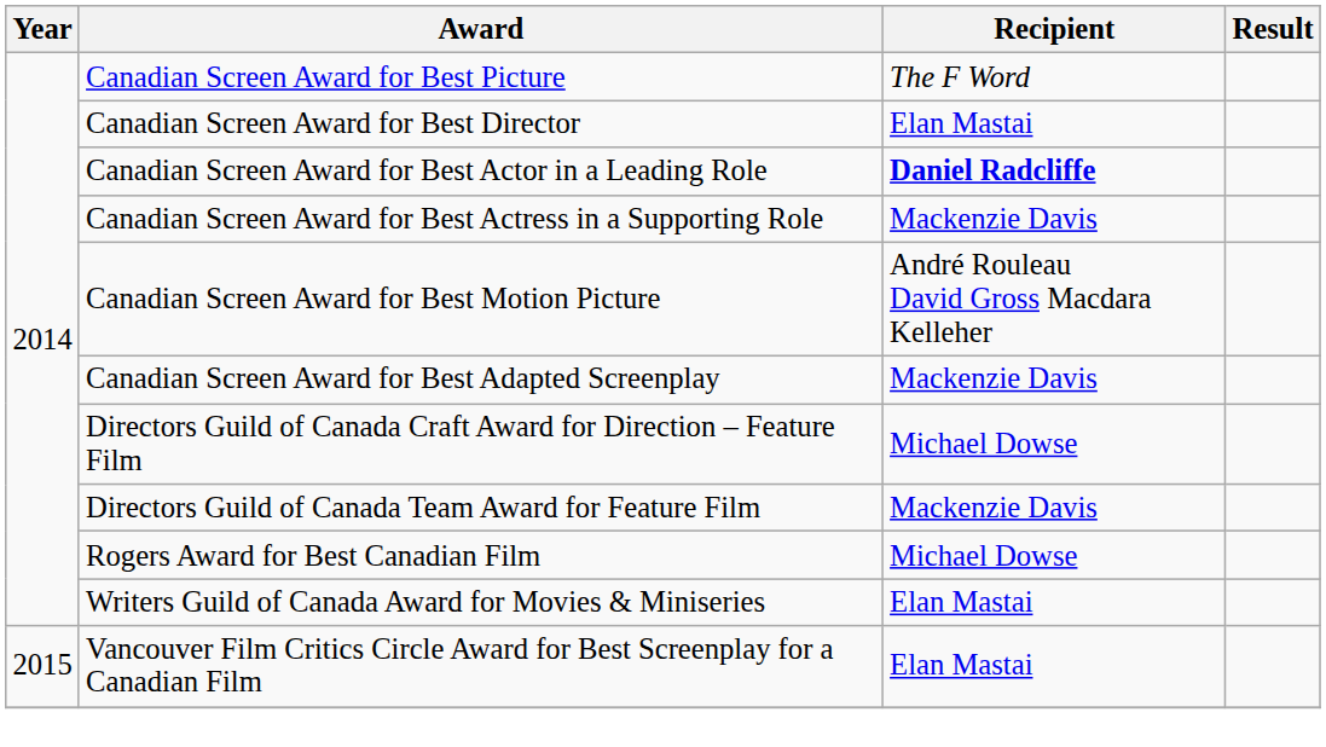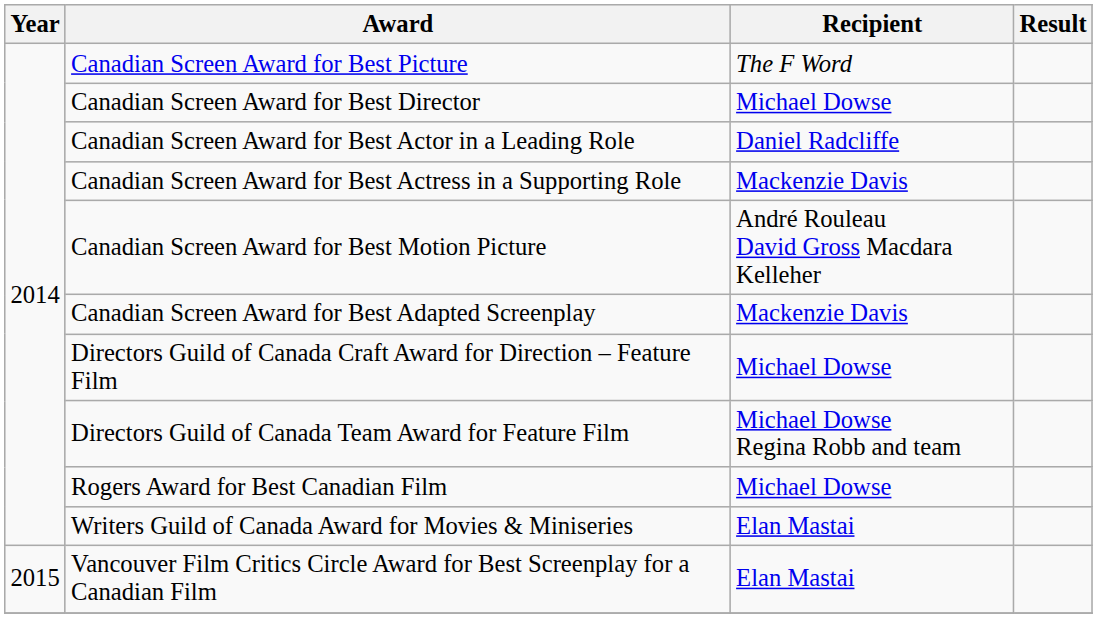Canadian Screen Award for Best Director | Recipient: Elan Mastai -> Michael Dowse
Canadian Screen Award for Best Actor in a Leading Role | Recipient: bold -> normal
Directors Guild of Canada Team Award for Feature Film | Recipient: Mackenzie Davis -> Michael Dowse Regina Robb and team
